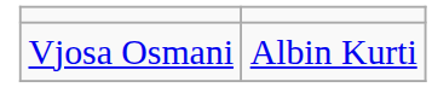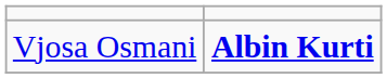Vjosa Osmani | column 2: normal -> bold
